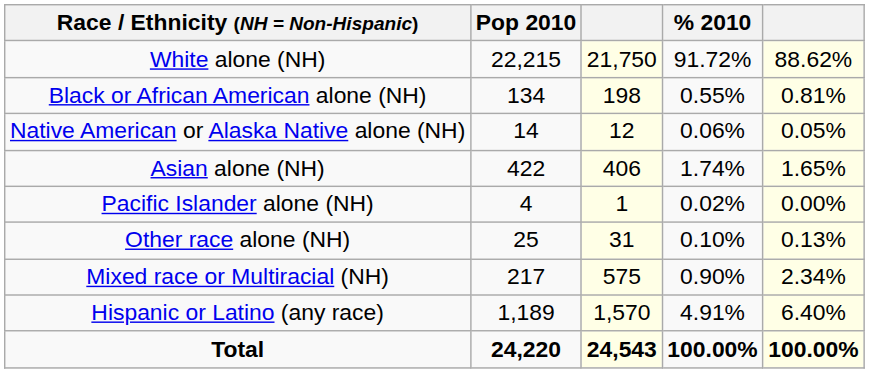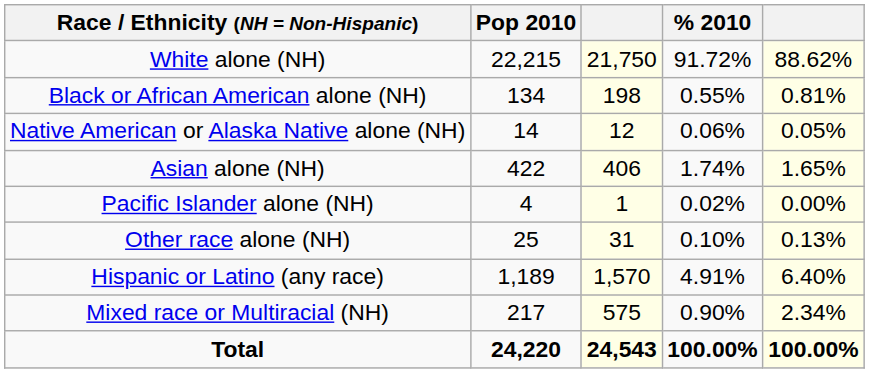rows swapped: Mixed race or Multiracial (NH) <-> Hispanic or Latino (any race)
